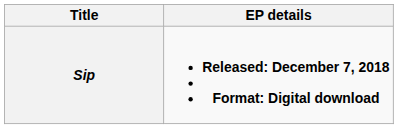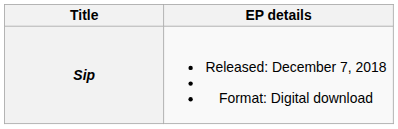Sip | EP details: bold -> normal
